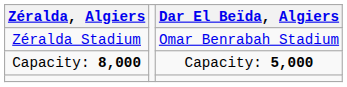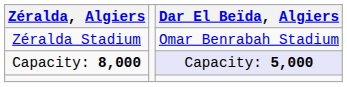Capacity: 8,000 | Dar El Beïda, Algiers: no background -> lavender background
